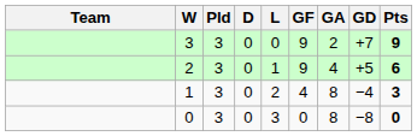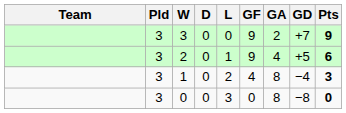columns swapped: Pld <-> W
